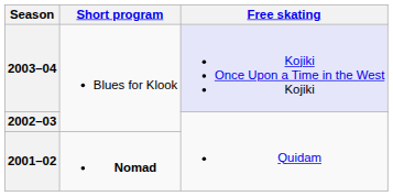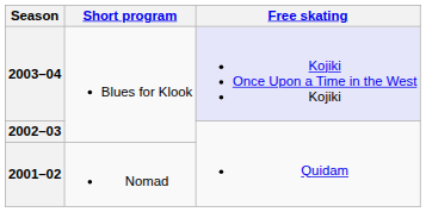2001–02 | Short program: bold -> normal
